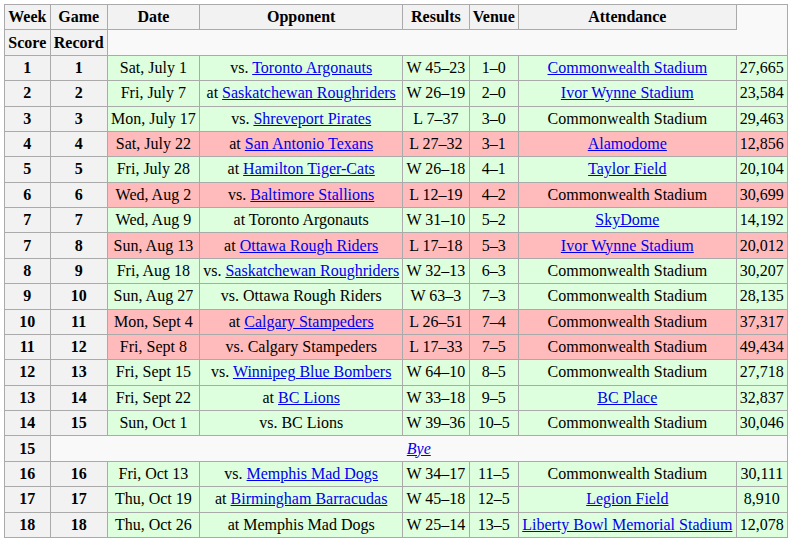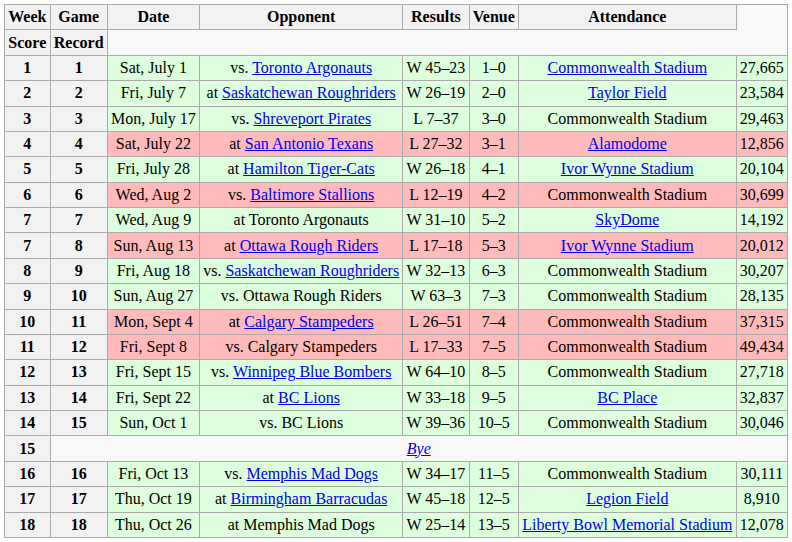Fri, July 7 | Attendance: Ivor Wynne Stadium -> Taylor Field
Fri, July 28 | Attendance: Taylor Field -> Ivor Wynne Stadium
Mon, Sept 4 | column 8: 37,317 -> 37,315
